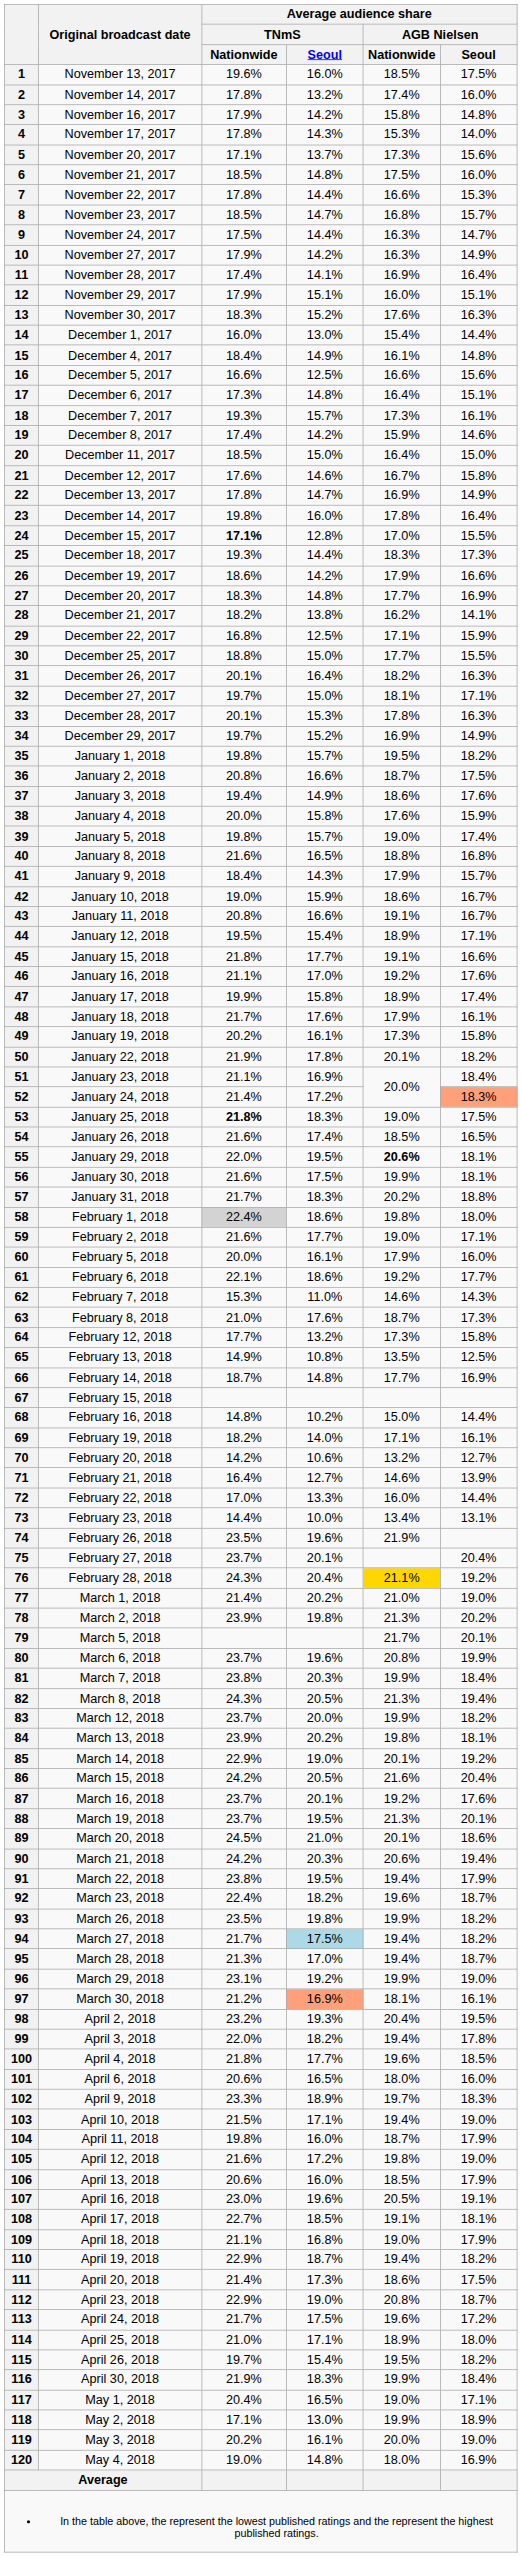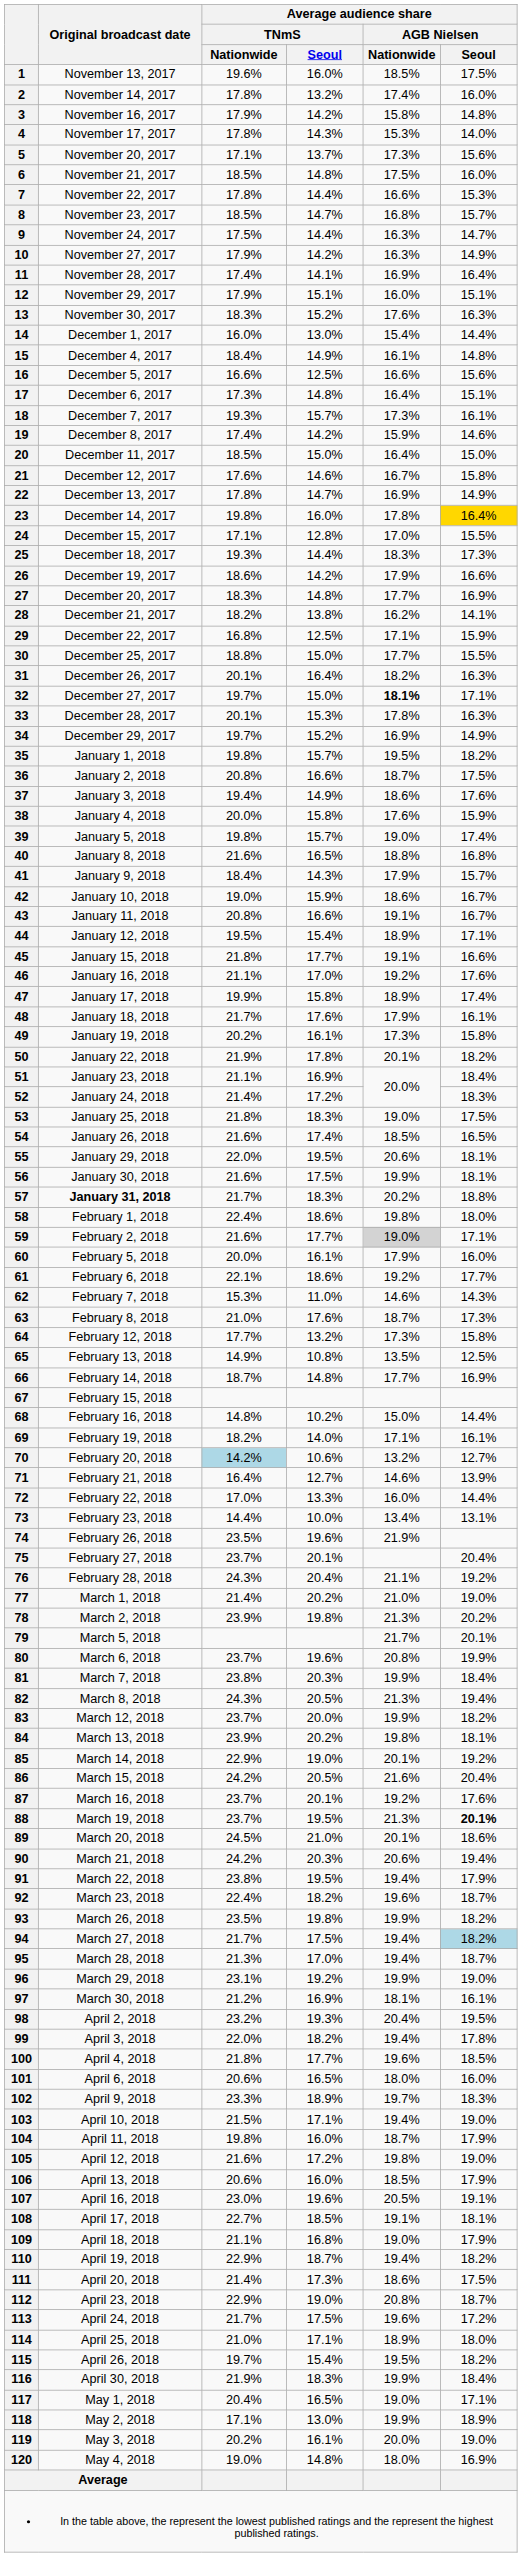23 | Average audience share / AGB Nielsen / Seoul: no background -> gold background
24 | Average audience share / TNmS / Nationwide: bold -> normal
32 | Average audience share / AGB Nielsen / Nationwide: normal -> bold
52 | Average audience share / AGB Nielsen / Seoul: lightsalmon background -> no background
53 | Average audience share / TNmS / Nationwide: bold -> normal
55 | Average audience share / AGB Nielsen / Nationwide: bold -> normal
57 | Original broadcast date: normal -> bold
58 | Average audience share / TNmS / Nationwide: lightgrey background -> no background
59 | Average audience share / AGB Nielsen / Nationwide: no background -> lightgrey background
70 | Average audience share / TNmS / Nationwide: no background -> lightblue background
76 | Average audience share / AGB Nielsen / Nationwide: gold background -> no background
88 | Average audience share / AGB Nielsen / Seoul: normal -> bold
94 | Average audience share / TNmS / Seoul: lightblue background -> no background
94 | Average audience share / AGB Nielsen / Seoul: no background -> lightblue background
97 | Average audience share / TNmS / Seoul: lightsalmon background -> no background
